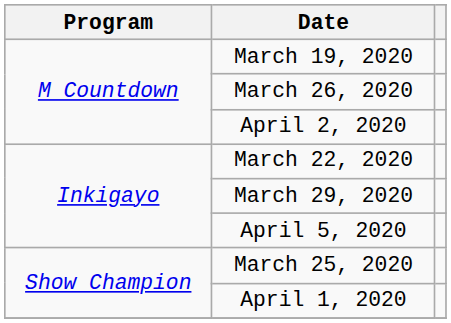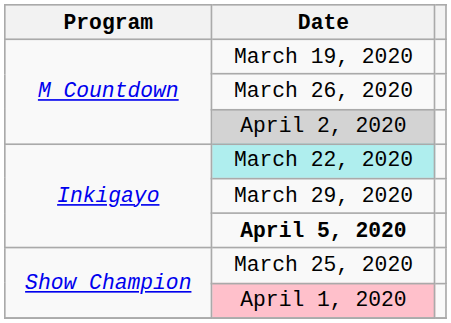April 2, 2020 | Date: no background -> lightgrey background
March 22, 2020 | Date: no background -> paleturquoise background
April 5, 2020 | Date: normal -> bold
April 1, 2020 | Date: no background -> pink background
